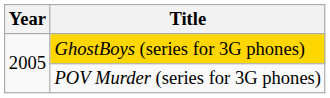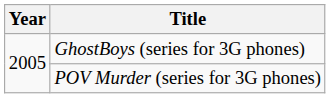GhostBoys (series for 3G phones) | Title: gold background -> no background
